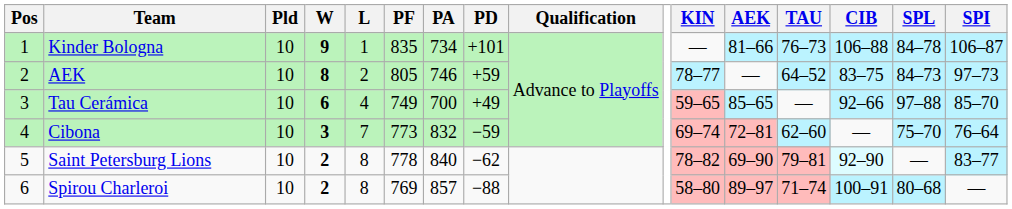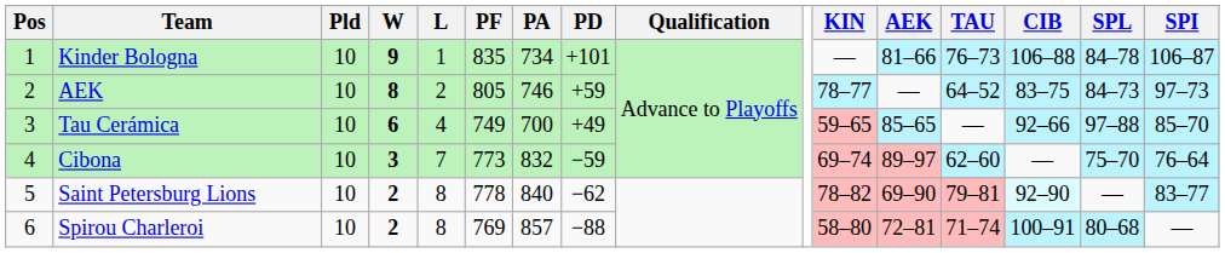Cibona | AEK: 72–81 -> 89–97
Spirou Charleroi | AEK: 89–97 -> 72–81
